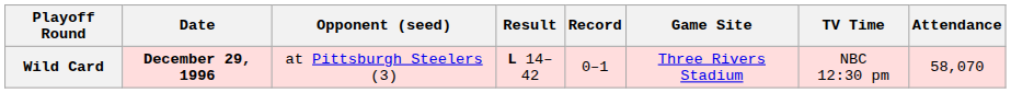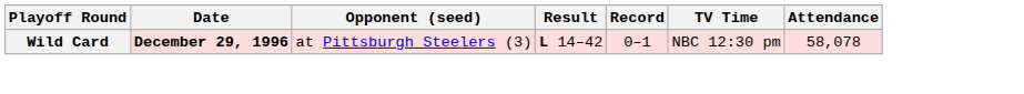- column: Game Site | Three Rivers Stadium
Wild Card | Attendance: 58,070 -> 58,078
